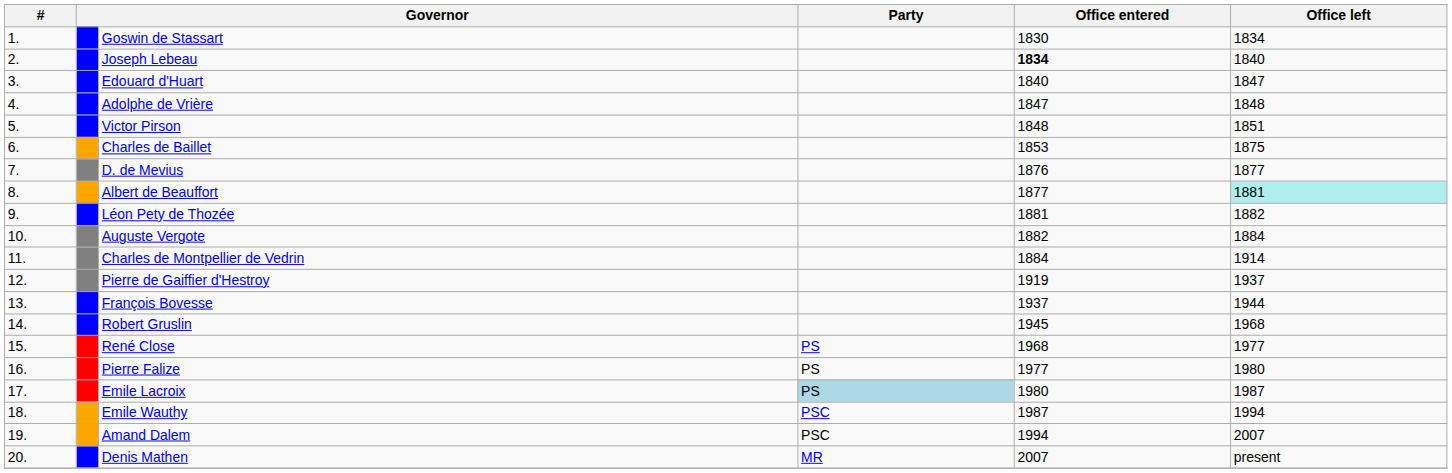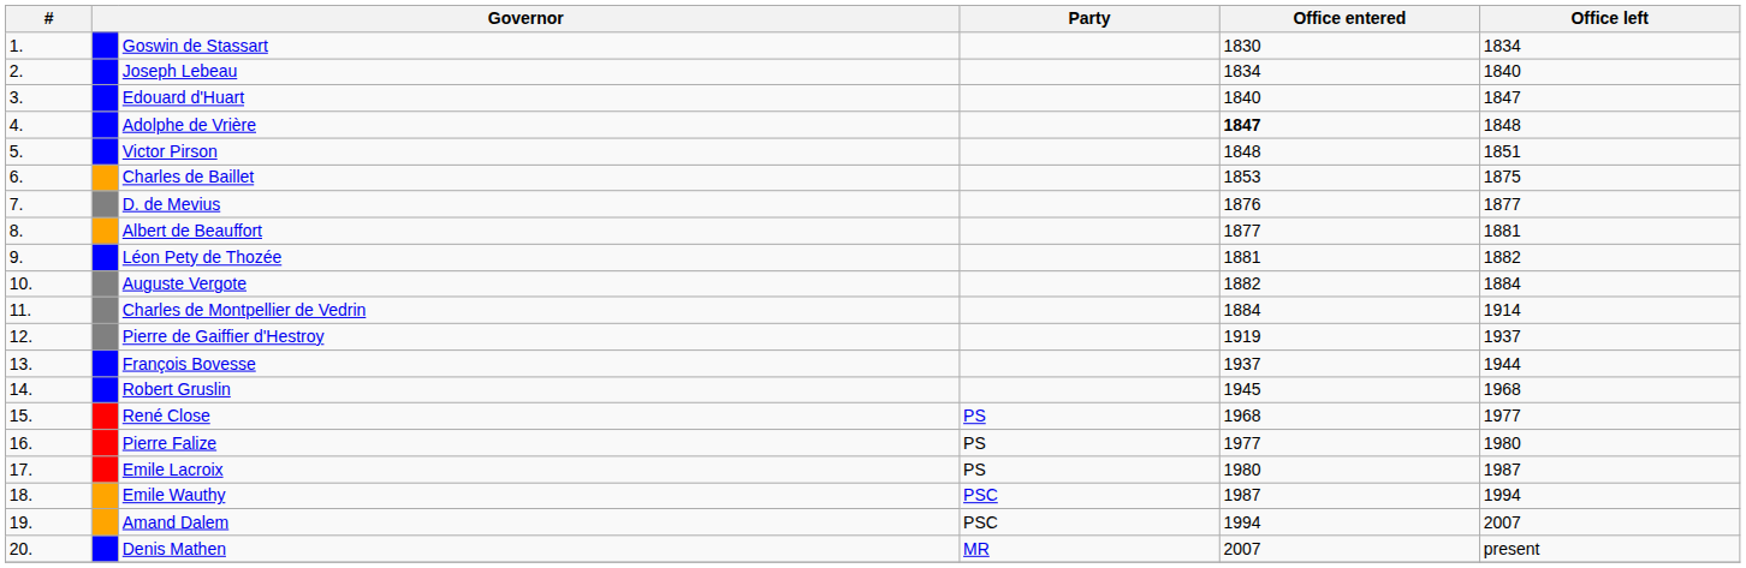Joseph Lebeau | Office entered: bold -> normal
Adolphe de Vrière | Office entered: normal -> bold
Albert de Beauffort | Office left: paleturquoise background -> no background
Emile Lacroix | Party: lightblue background -> no background
